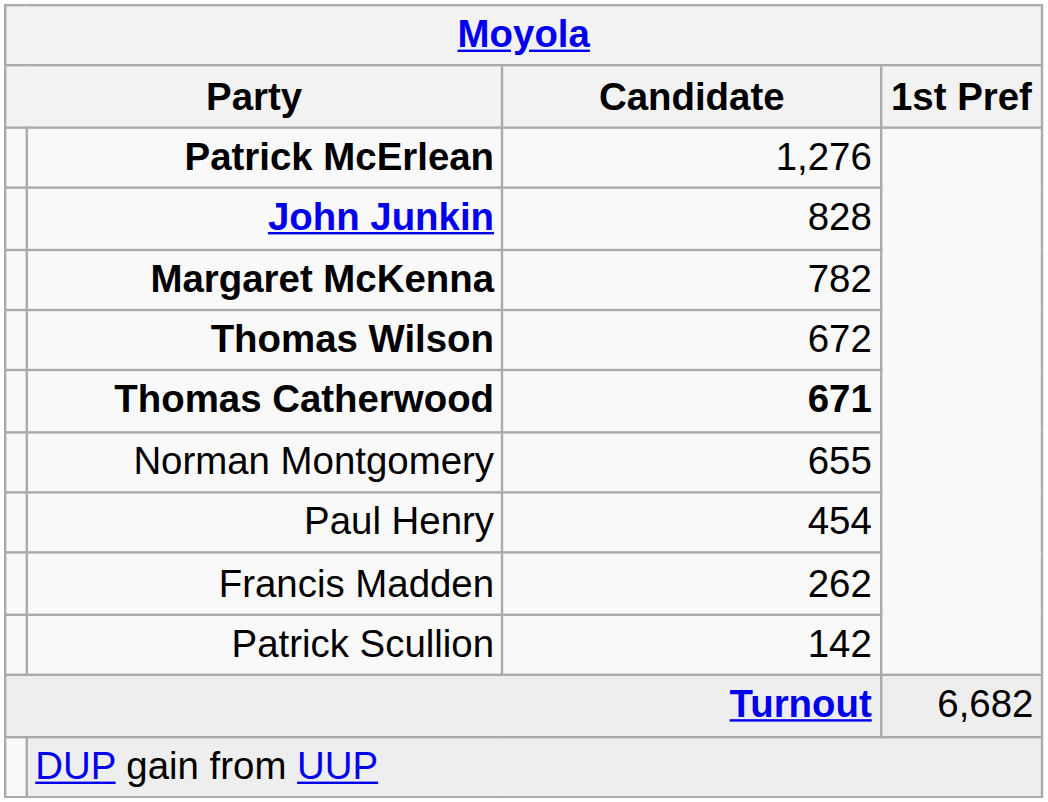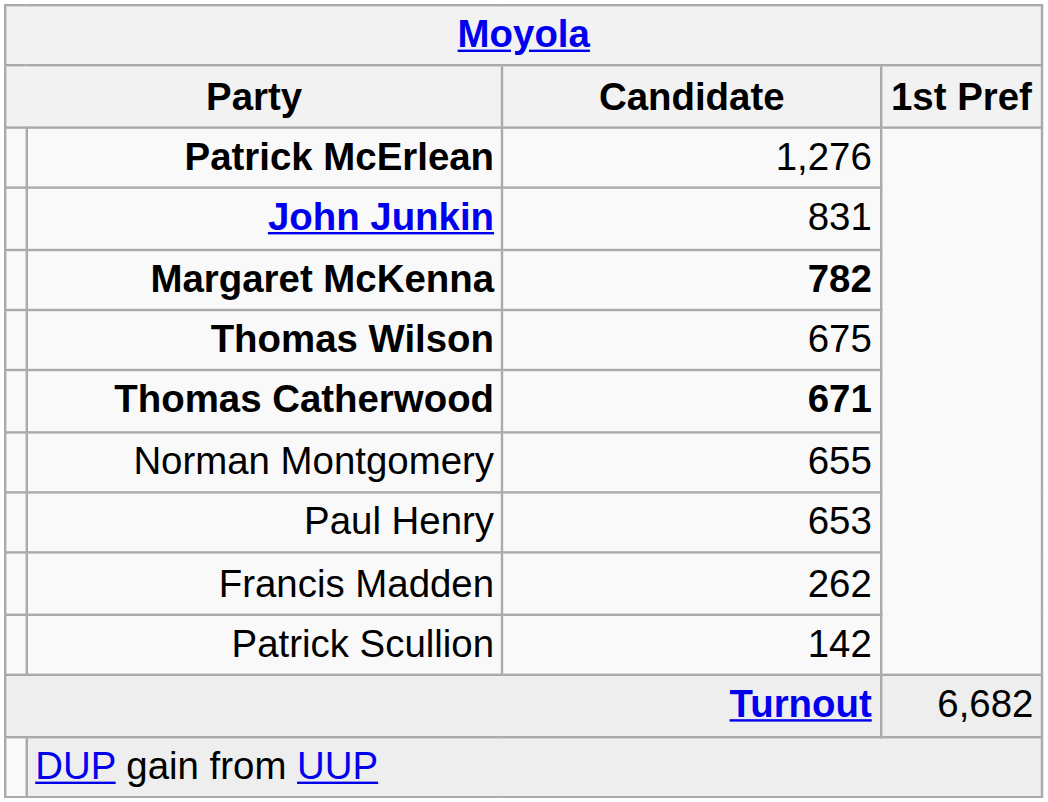John Junkin | Candidate: 828 -> 831
Margaret McKenna | Candidate: normal -> bold
Thomas Wilson | Candidate: 672 -> 675
Paul Henry | Candidate: 454 -> 653
